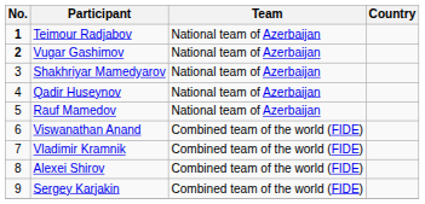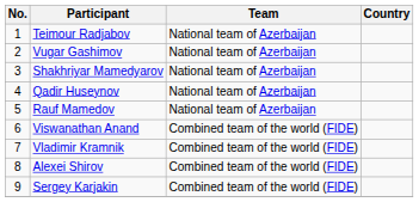Teimour Radjabov | No.: bold -> normal
Vugar Gashimov | No.: bold -> normal
